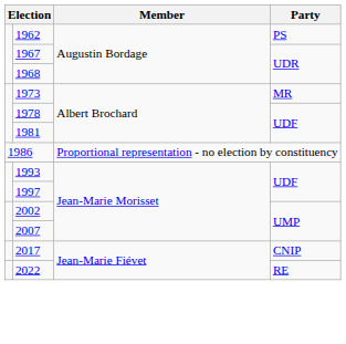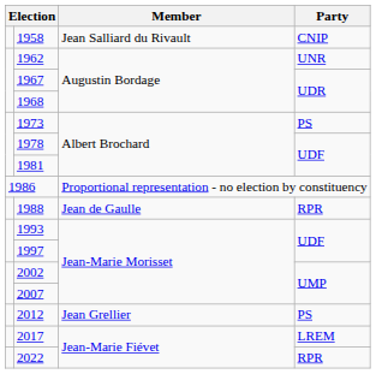+ row: 1958 | Jean Salliard du Rivault | CNIP
1962 | Party: PS -> UNR
1973 | Party: MR -> PS
+ row: 1988 | Jean de Gaulle | RPR
+ row: 2012 | Jean Grellier | PS
2017 | Party: CNIP -> LREM
2022 | Party: RE -> RPR
